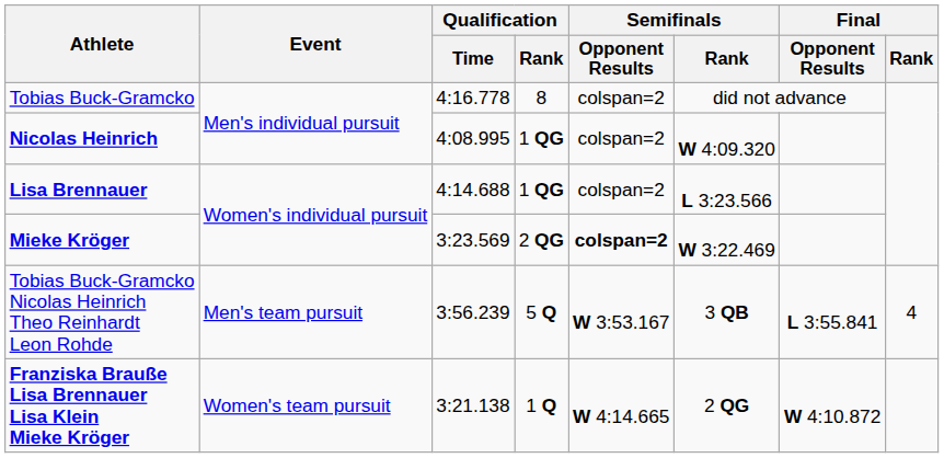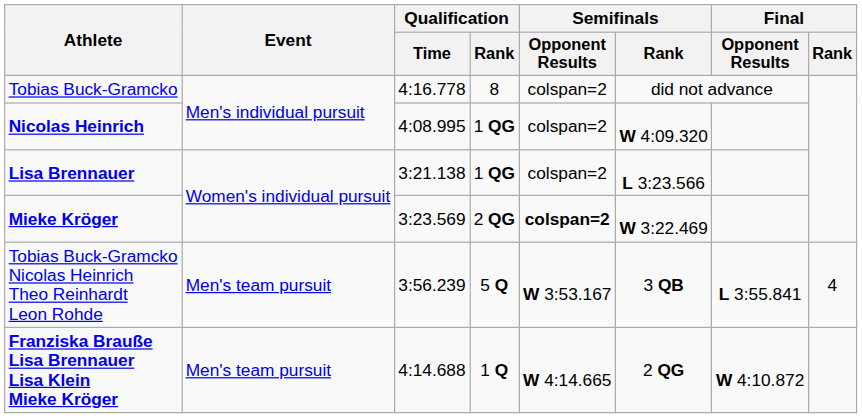Lisa Brennauer | Qualification / Time: 4:14.688 -> 3:21.138
Franziska Brauße Lisa Brennauer Lisa Klein Mieke Kröger | Event: Women's team pursuit -> Men's team pursuit
Franziska Brauße Lisa Brennauer Lisa Klein Mieke Kröger | Qualification / Time: 3:21.138 -> 4:14.688
